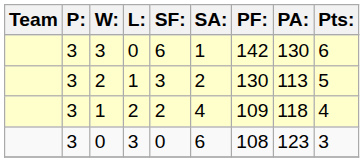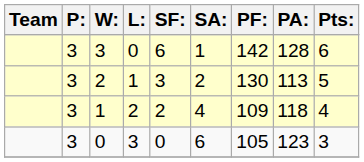row 2 | PA:: 130 -> 128
row 5 | PF:: 108 -> 105
